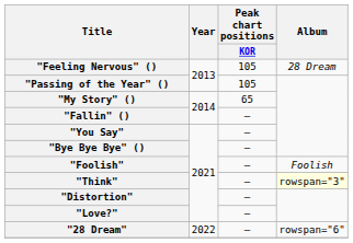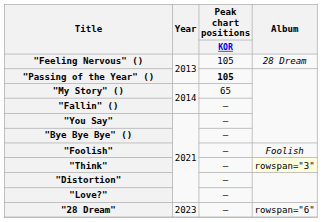"Passing of the Year" () | Peak chart positions / KOR: normal -> bold
"28 Dream" | Year: 2022 -> 2023
